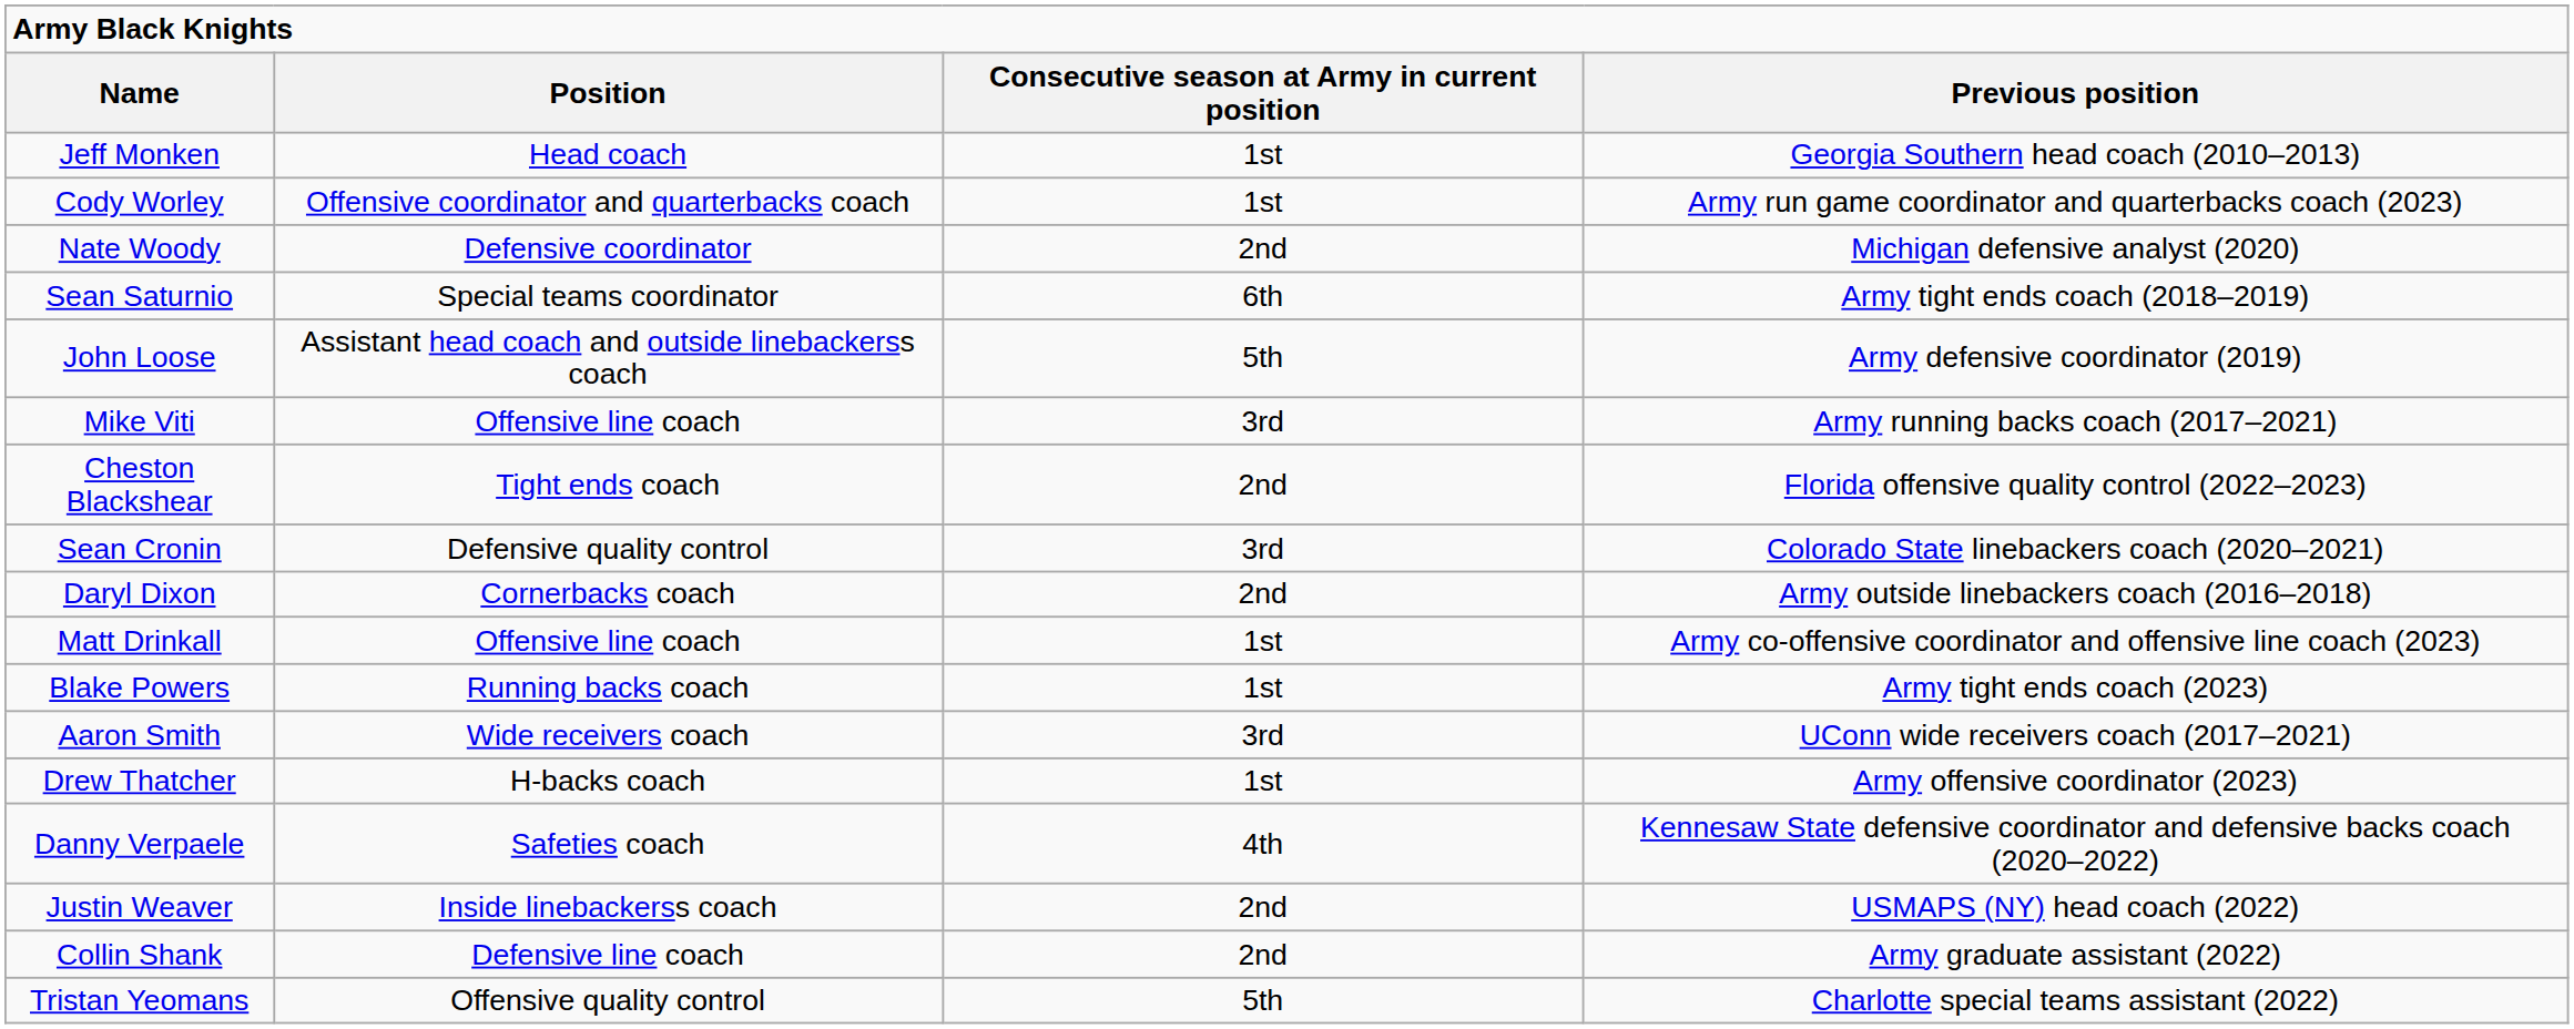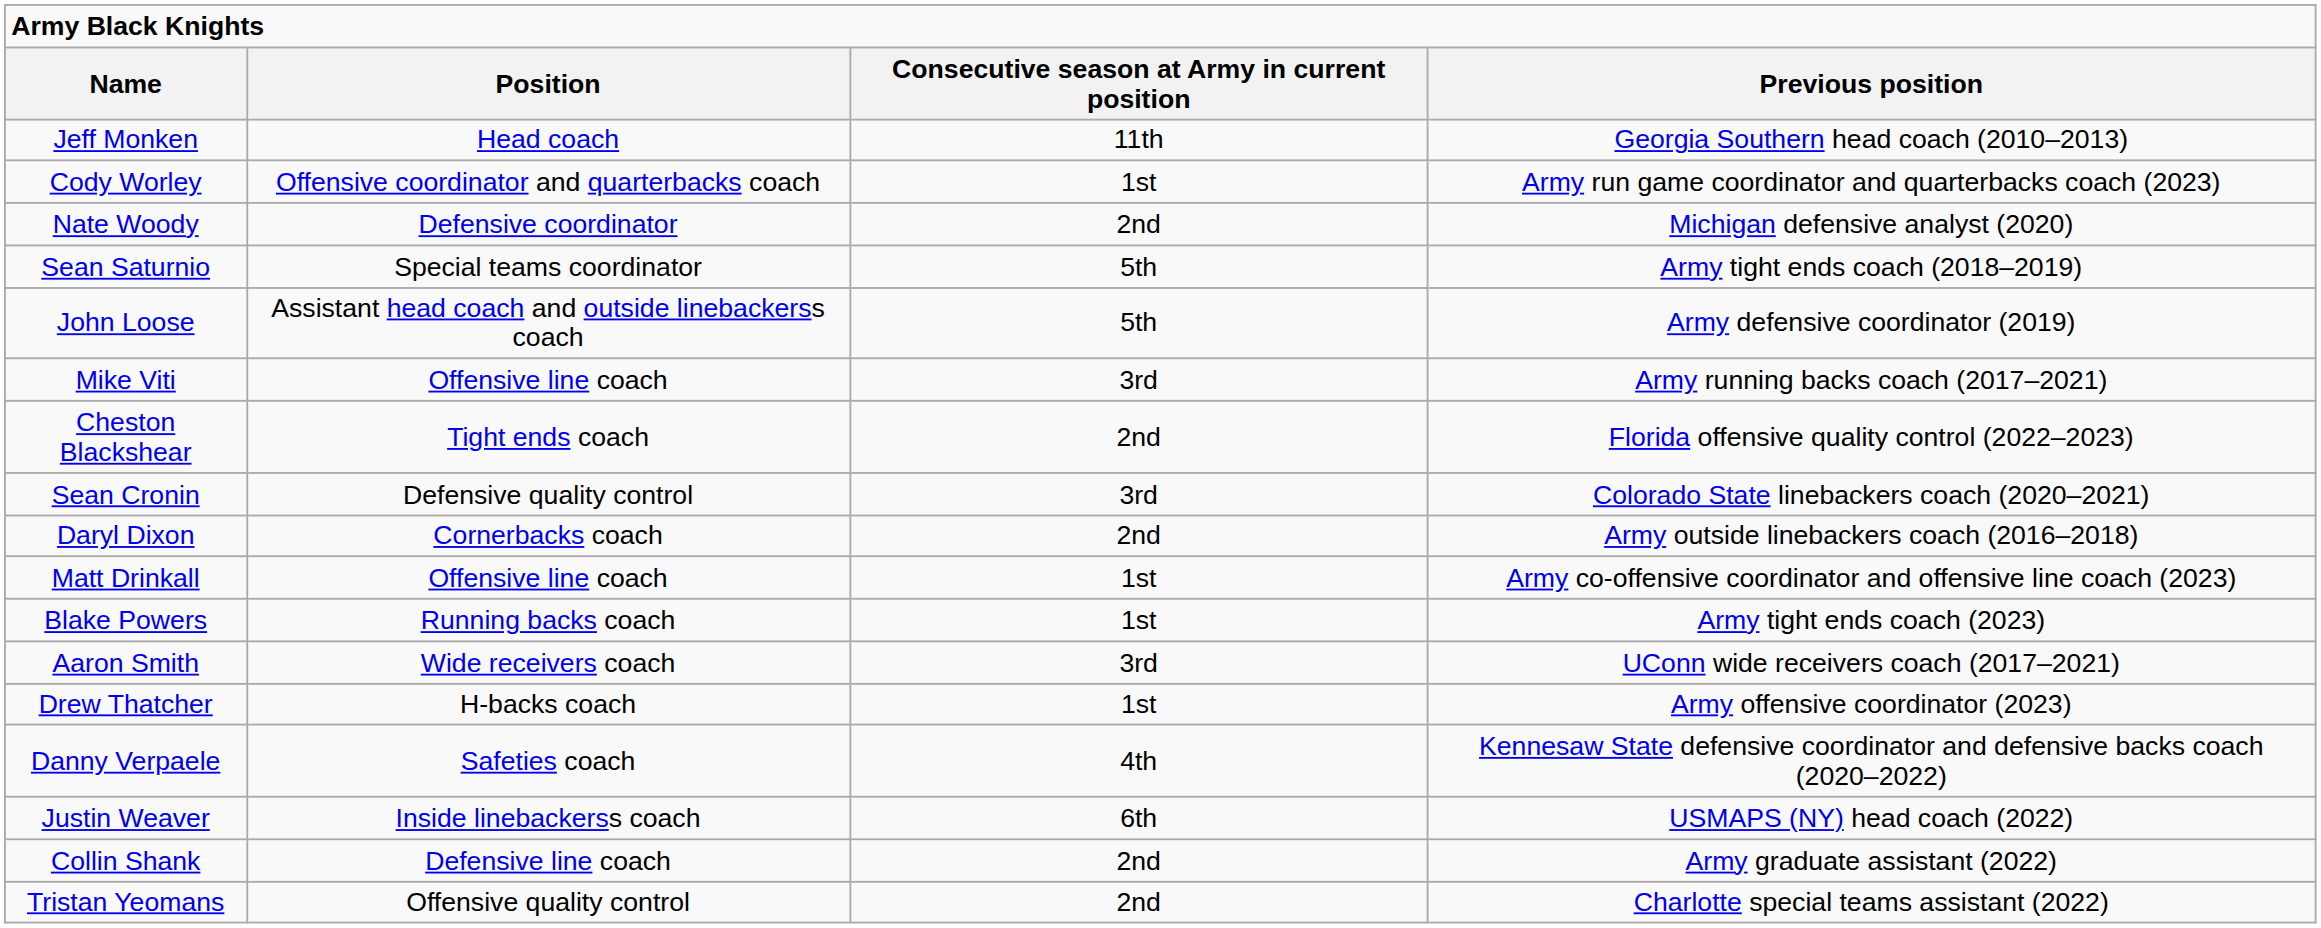Jeff Monken | Consecutive season at Army in current position: 1st -> 11th
Sean Saturnio | Consecutive season at Army in current position: 6th -> 5th
Justin Weaver | Consecutive season at Army in current position: 2nd -> 6th
Tristan Yeomans | Consecutive season at Army in current position: 5th -> 2nd
